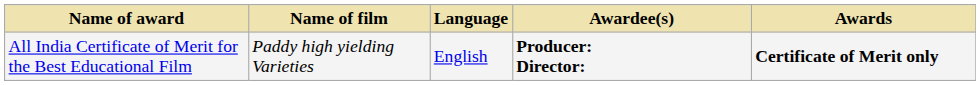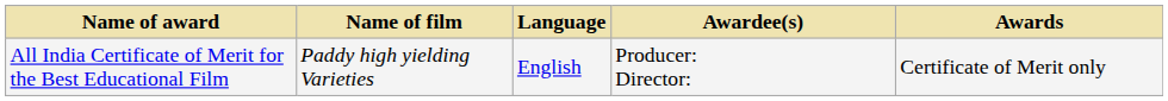row 2 | Awardee(s): bold -> normal
row 2 | Awards: bold -> normal
